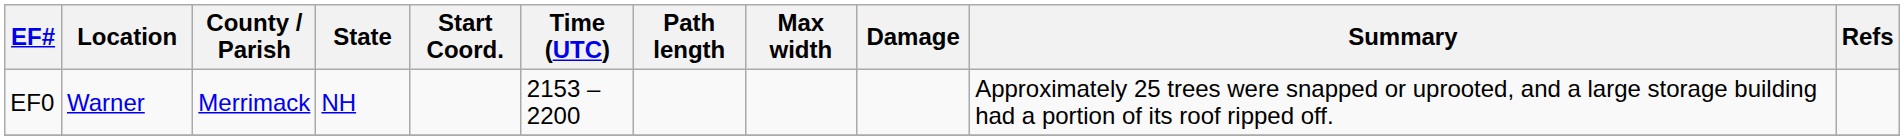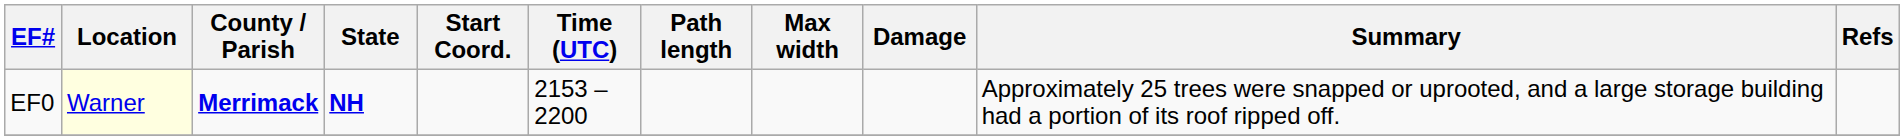EF0 | Location: no background -> lightyellow background
EF0 | County / Parish: normal -> bold
EF0 | State: normal -> bold
